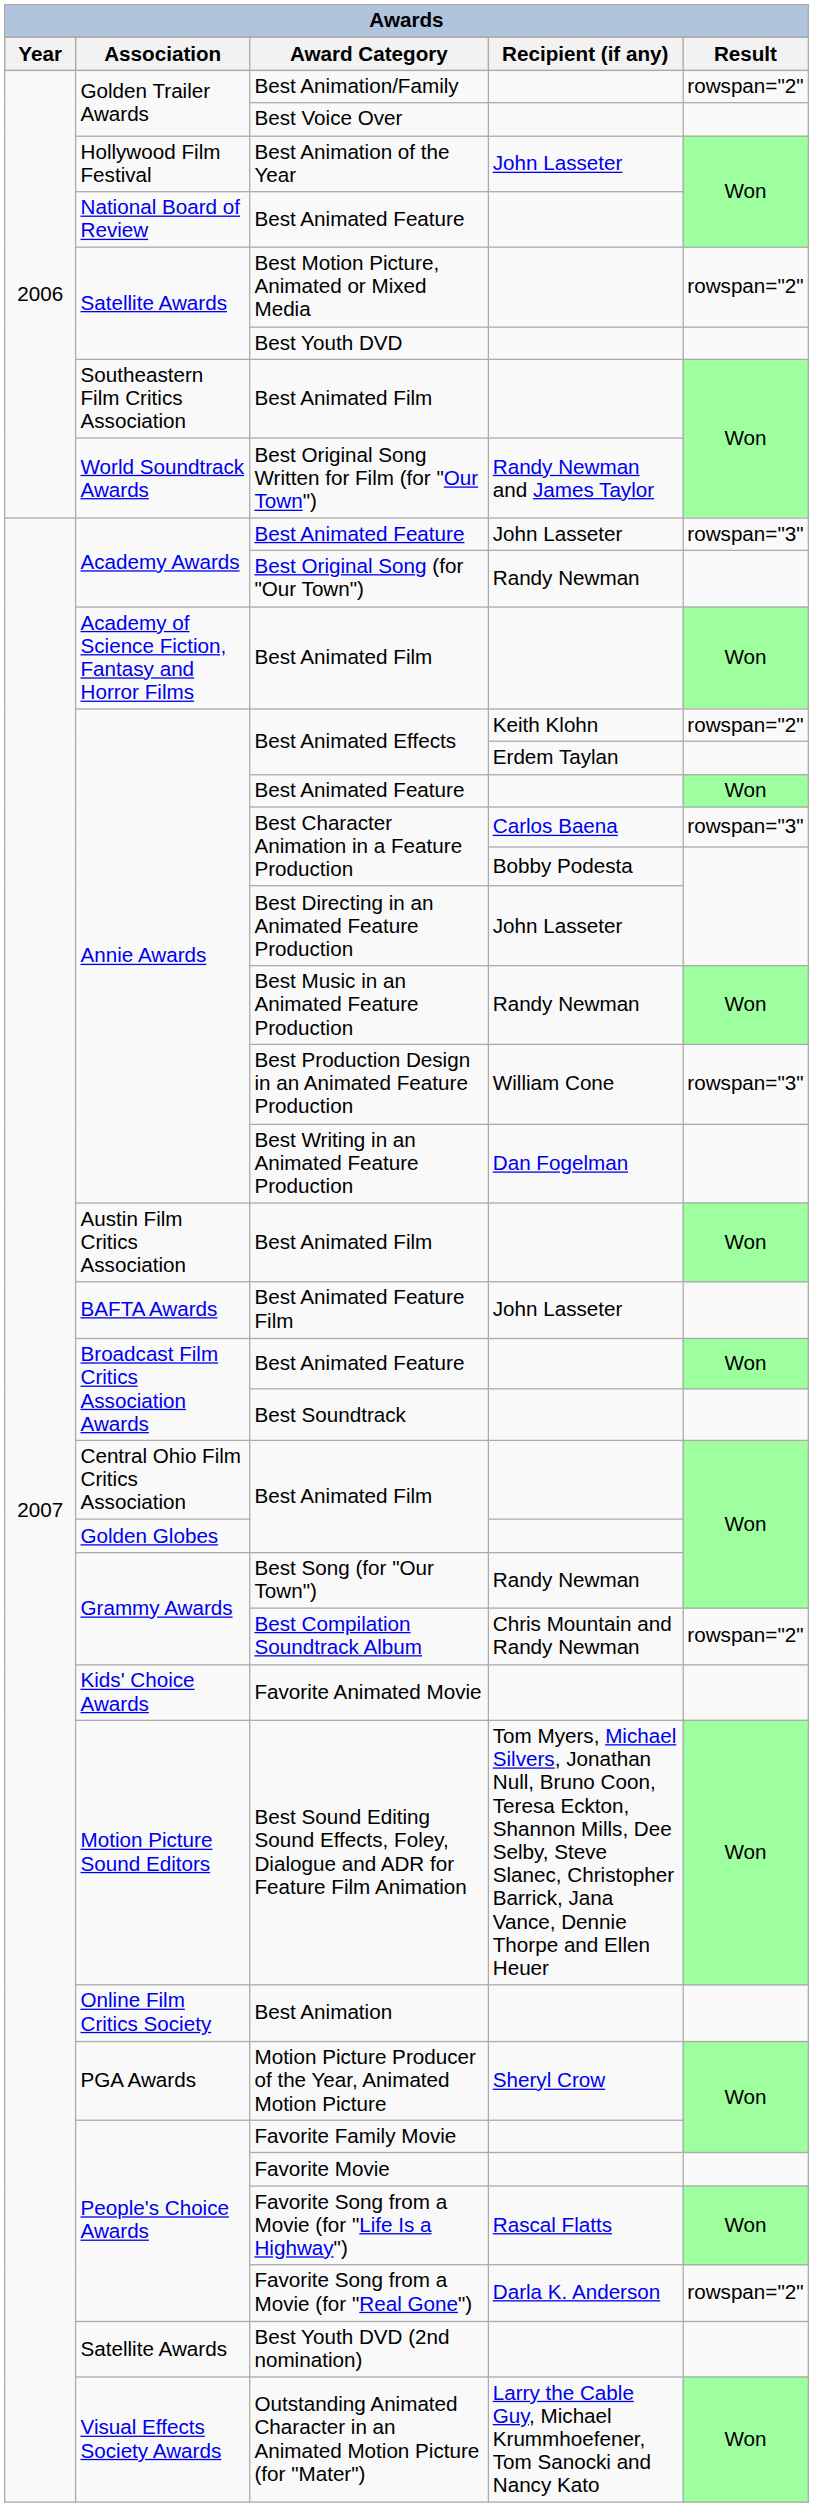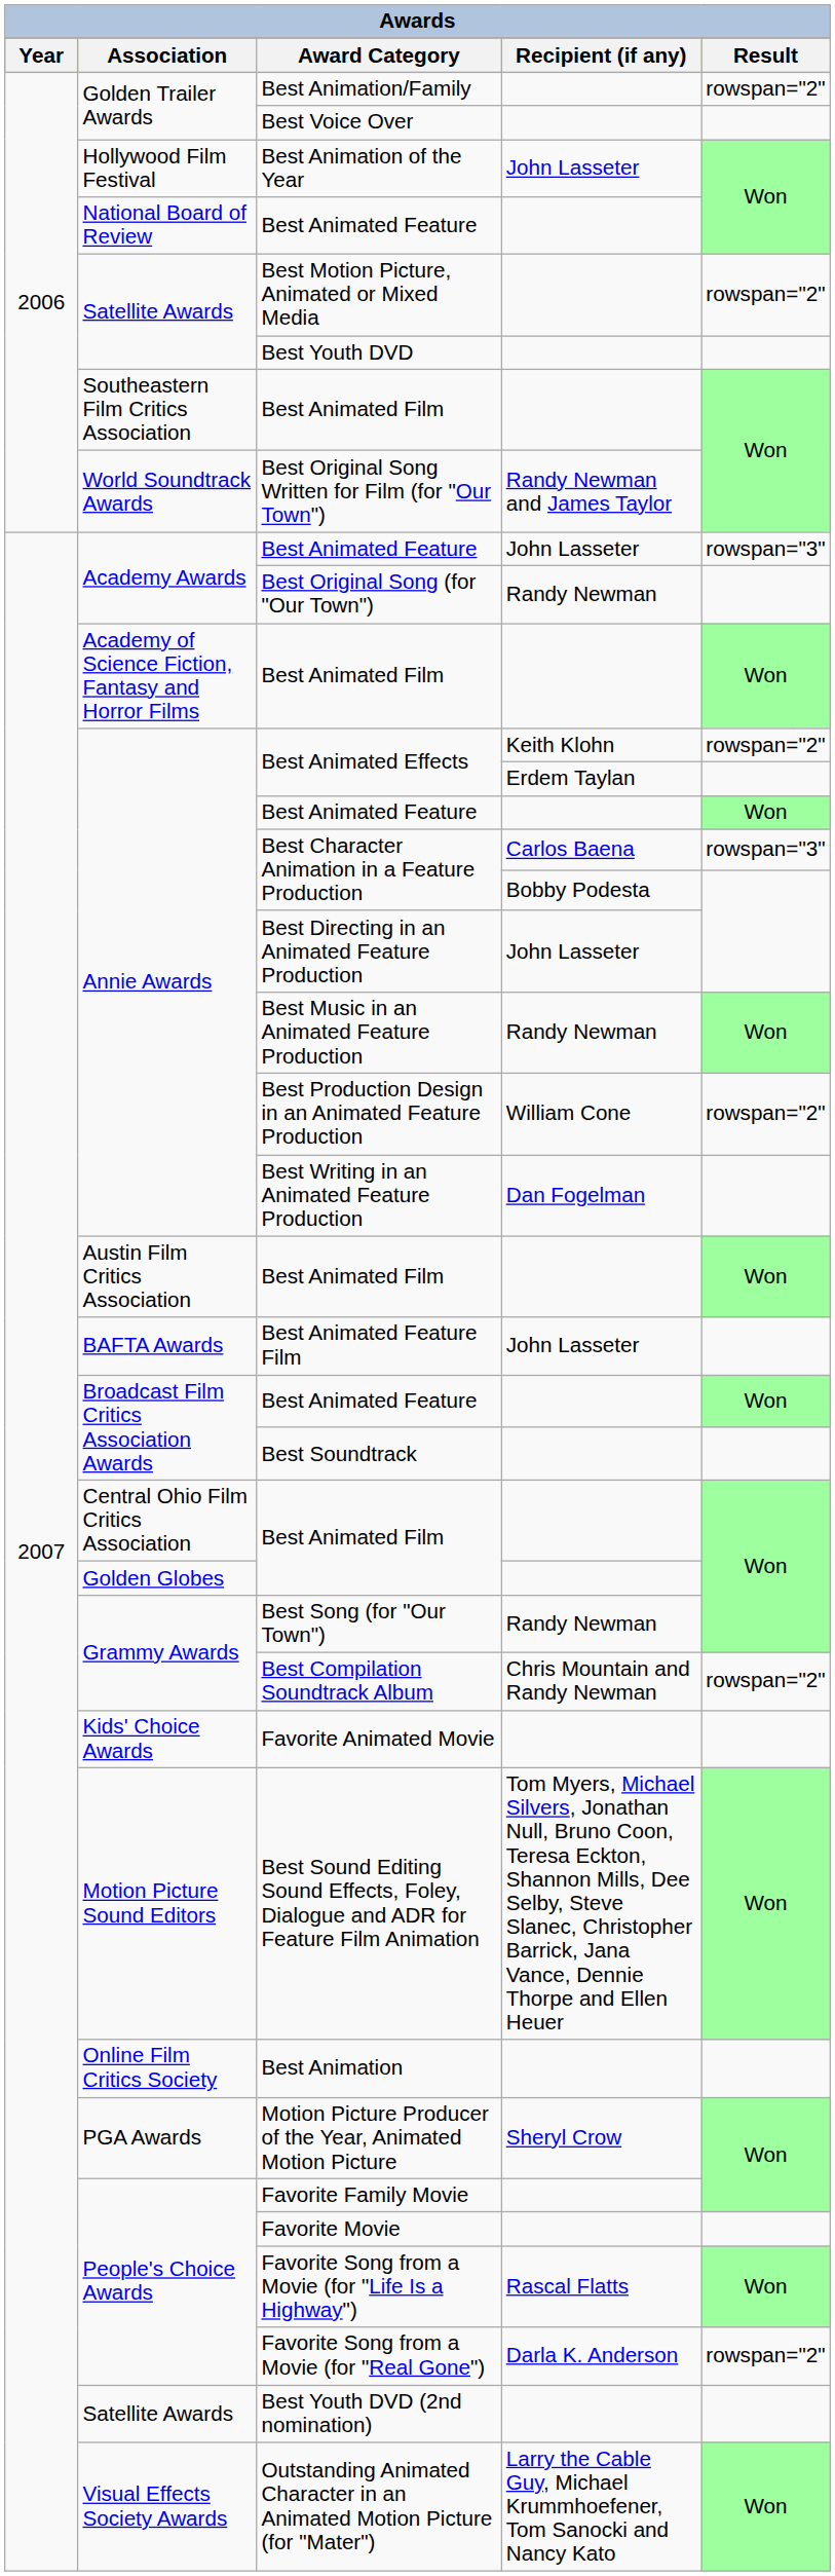Best Production Design in an Animated Feature Production | Result: rowspan="3" -> rowspan="2"
